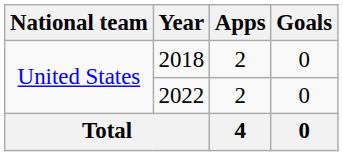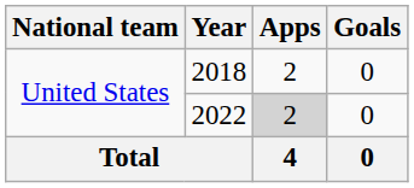2022 | Apps: no background -> lightgrey background
